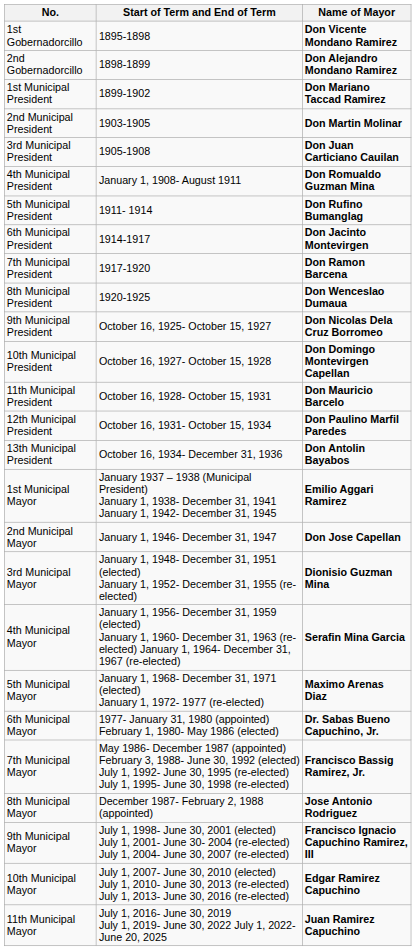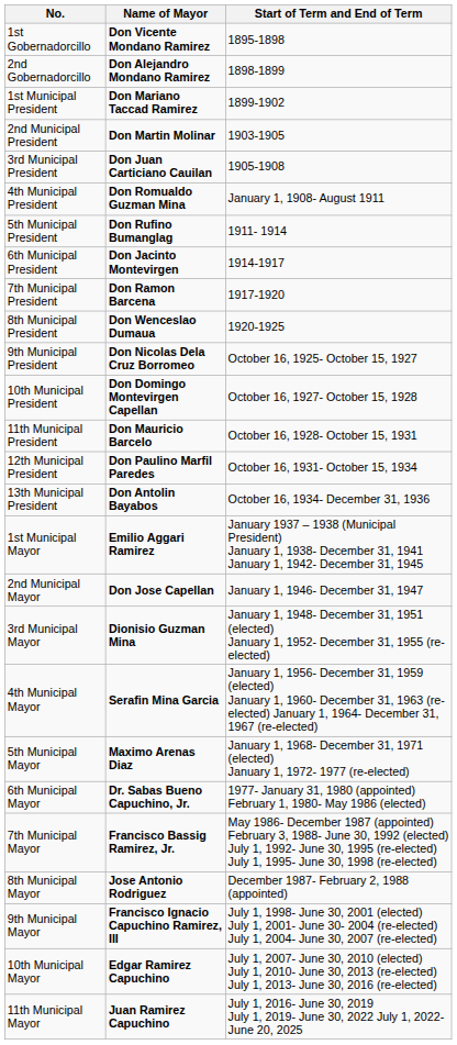columns swapped: Name of Mayor <-> Start of Term and End of Term
